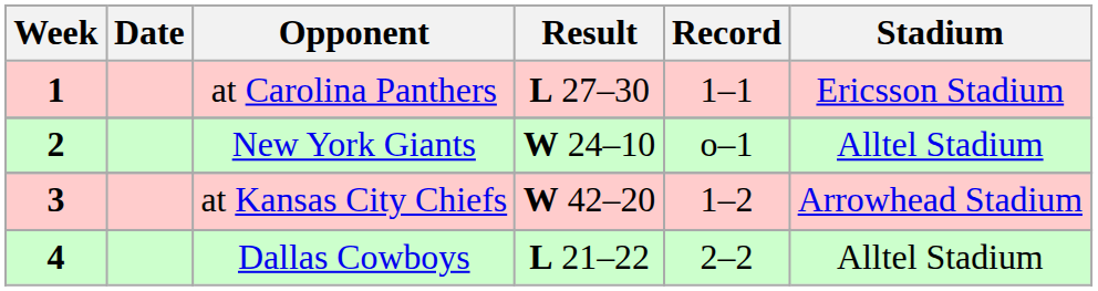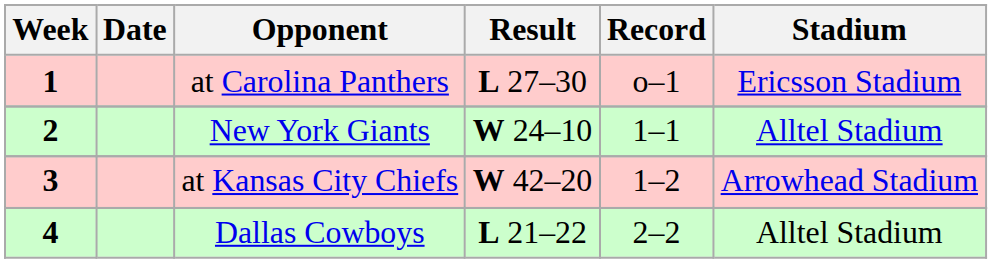at Carolina Panthers | Record: 1–1 -> o–1
New York Giants | Record: o–1 -> 1–1
